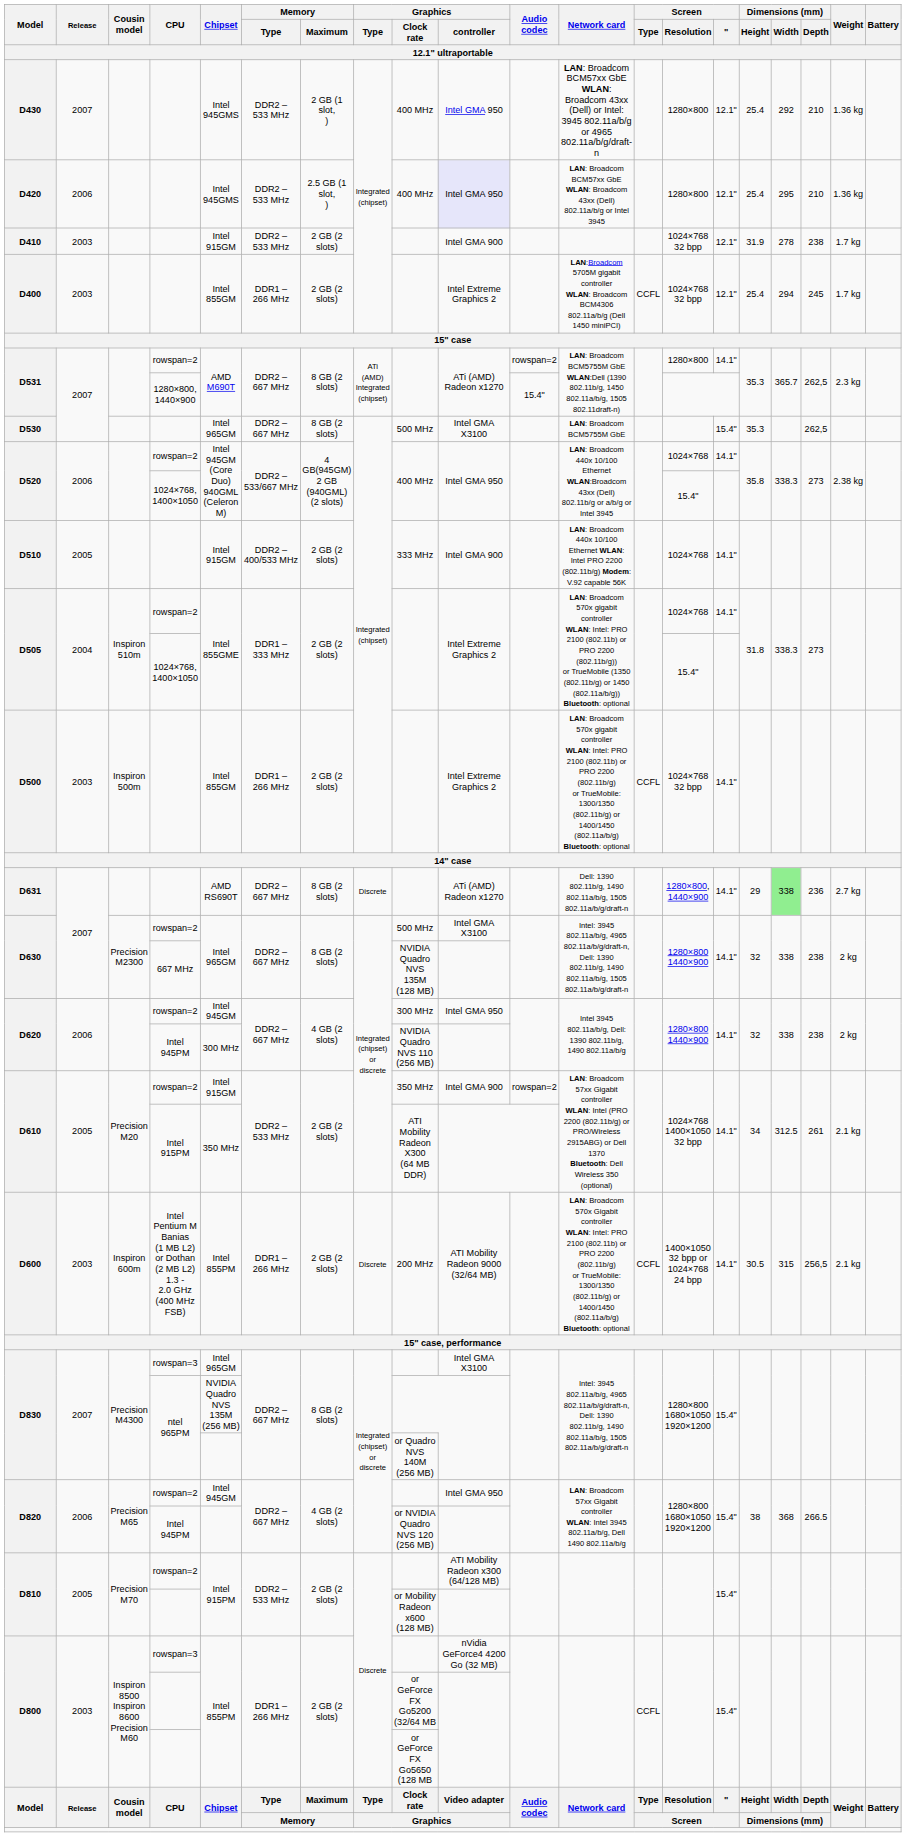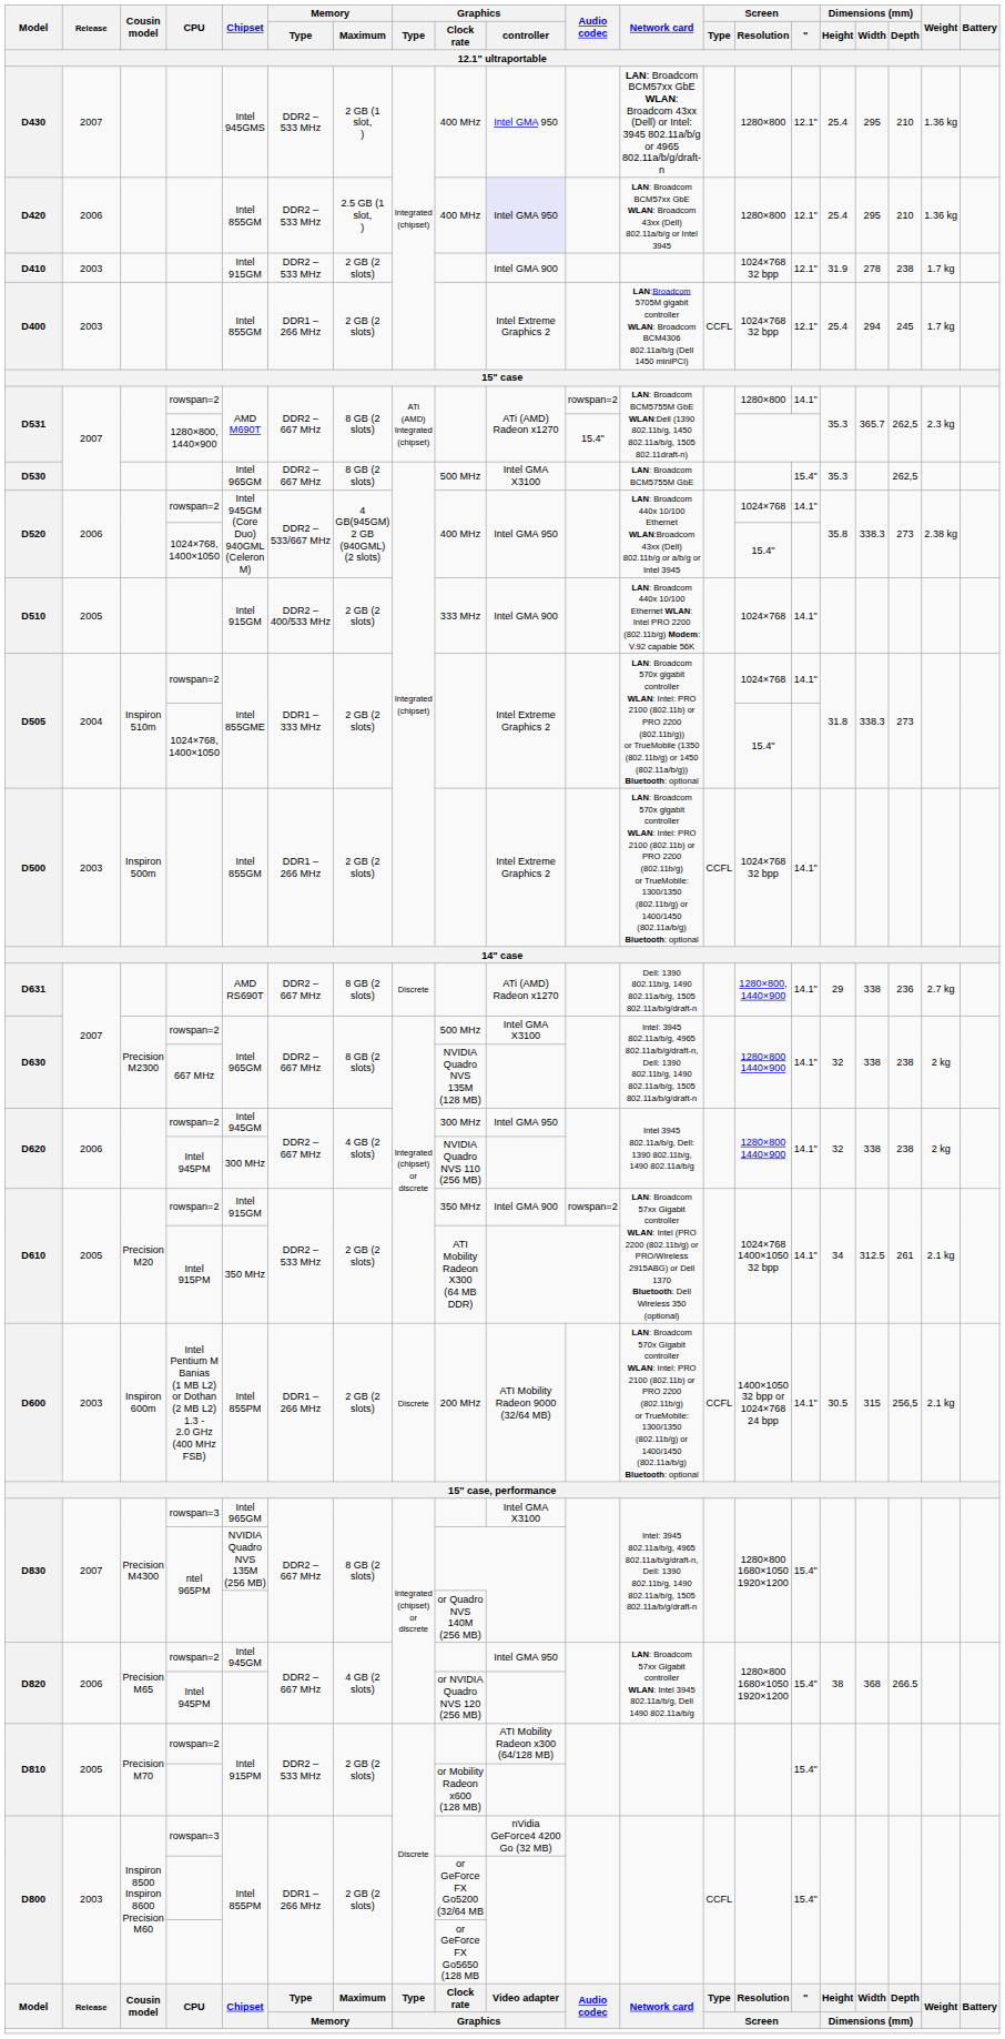D430 | Dimensions (mm) / Width: 292 -> 295
D420 | Chipset: Intel 945GMS -> Intel 855GM
D631 | Dimensions (mm) / Width: lightgreen background -> no background
